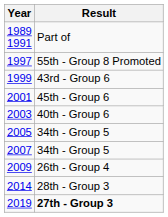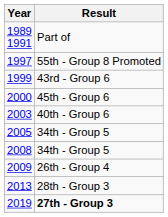row 5 | Year: 2001 -> 2000
row 8 | Year: 2007 -> 2008
row 10 | Year: 2014 -> 2013
